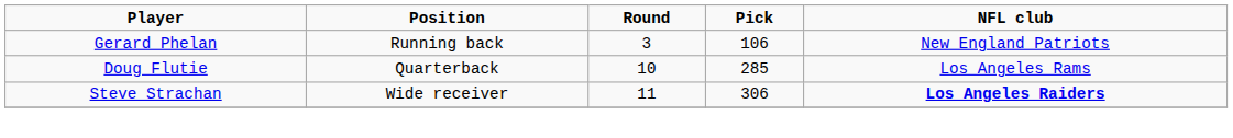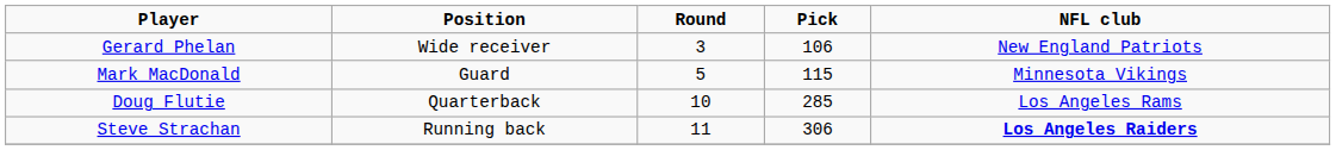Gerard Phelan | Position: Running back -> Wide receiver
+ row: Mark MacDonald | Guard | 5 | 115 | Minnesota Vikings
Steve Strachan | Position: Wide receiver -> Running back
